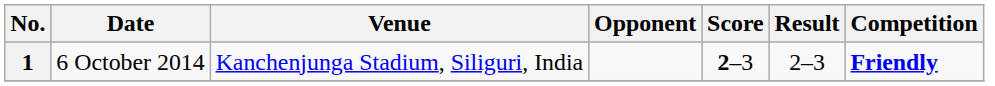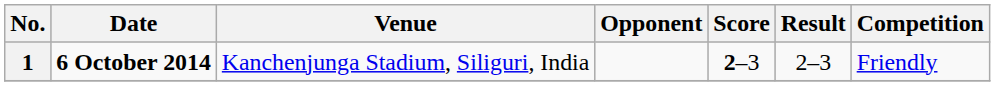1 | Date: normal -> bold
1 | Competition: bold -> normal
